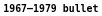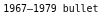row 1 | column 1: bold -> normal
